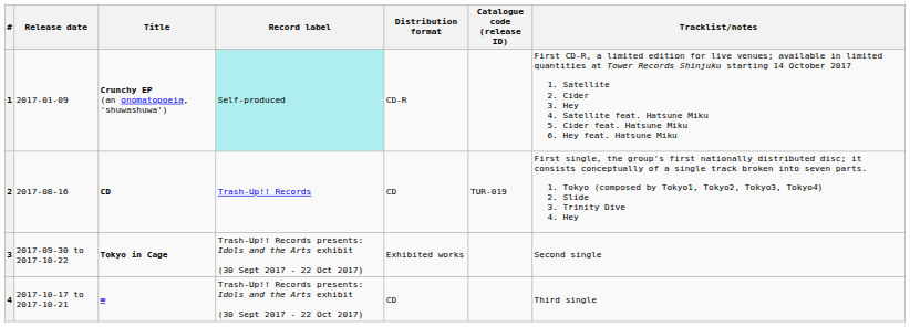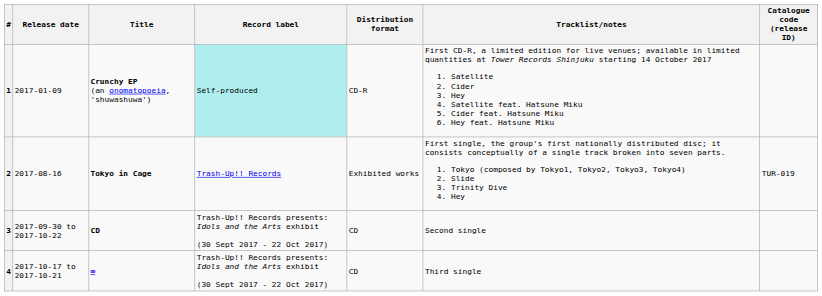columns swapped: Catalogue code (release ID) <-> Tracklist/notes
2 | Title: CD -> Tokyo in Cage
2 | Distribution format: CD -> Exhibited works
3 | Title: Tokyo in Cage -> CD
3 | Distribution format: Exhibited works -> CD
